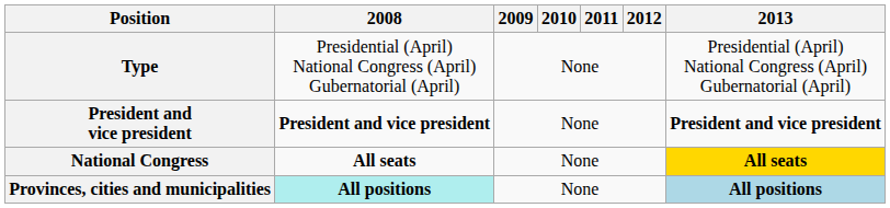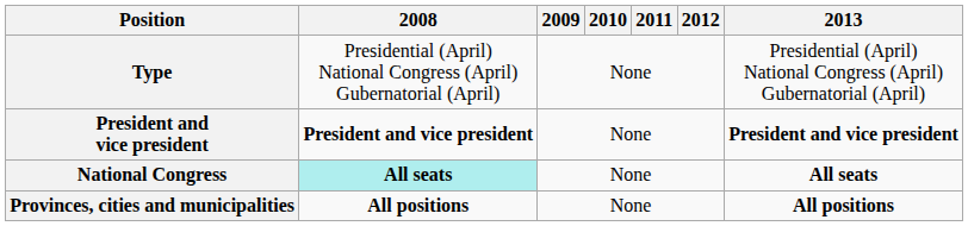National Congress | 2008: no background -> paleturquoise background
National Congress | 2013: gold background -> no background
Provinces, cities and municipalities | 2008: paleturquoise background -> no background
Provinces, cities and municipalities | 2013: lightblue background -> no background
